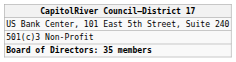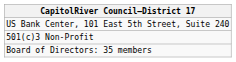row 4 | column 1: bold -> normal
